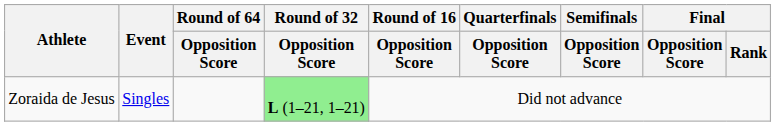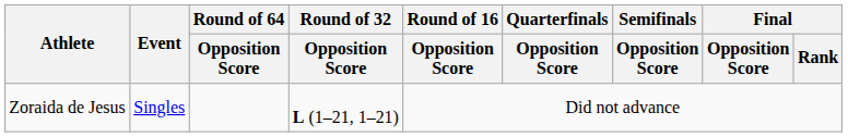Zoraida de Jesus | Round of 32 / Opposition Score: lightgreen background -> no background
